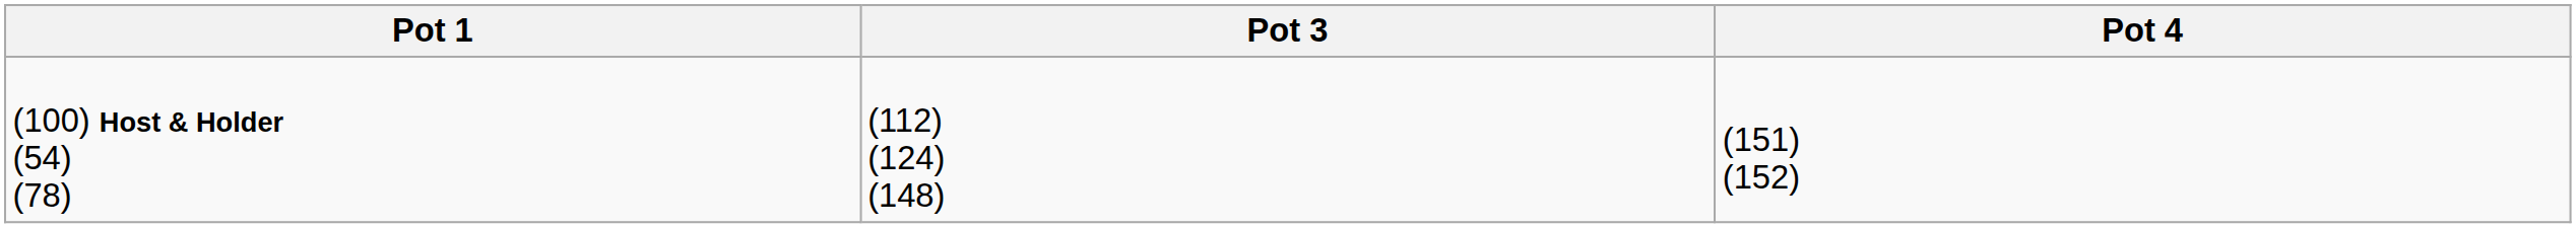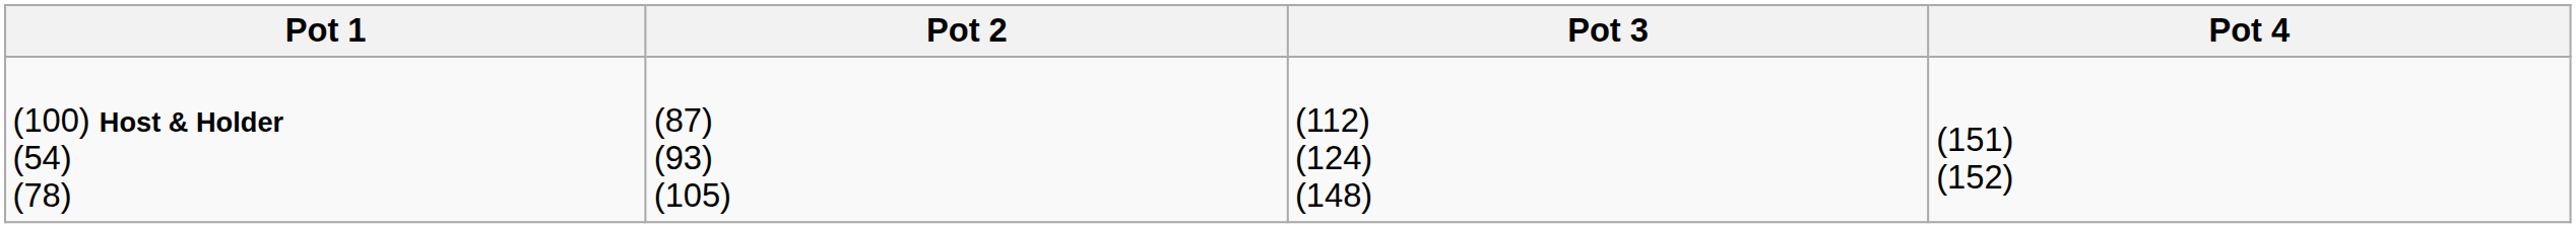+ column: Pot 2 | (87) (93) (105)
